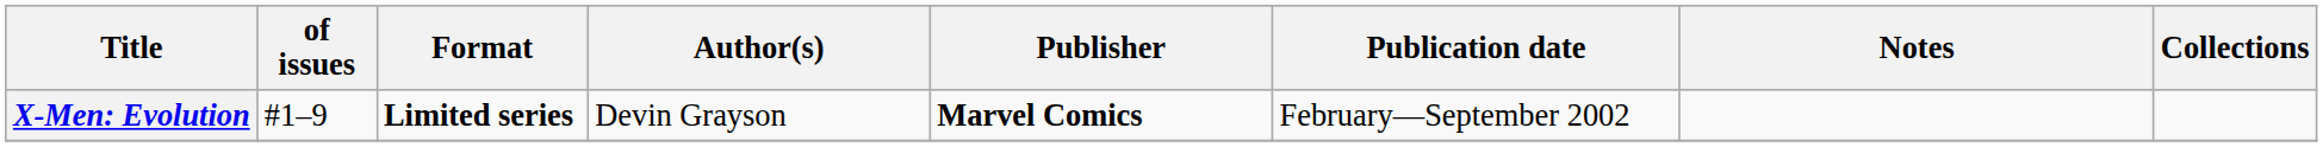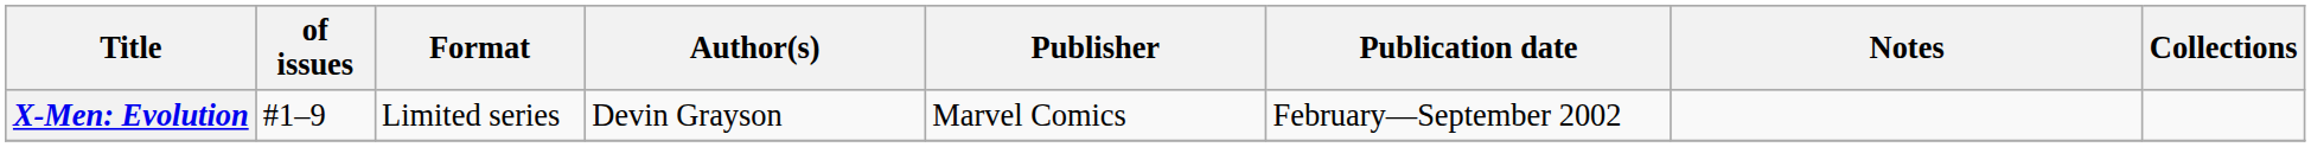X-Men: Evolution | Format: bold -> normal
X-Men: Evolution | Publisher: bold -> normal
